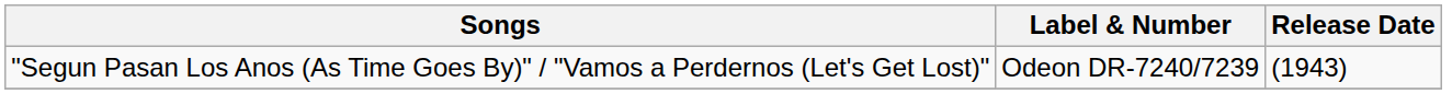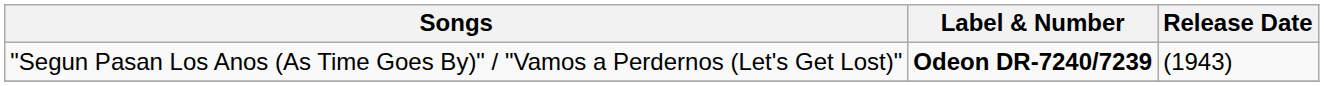row 2 | Label & Number: normal -> bold
